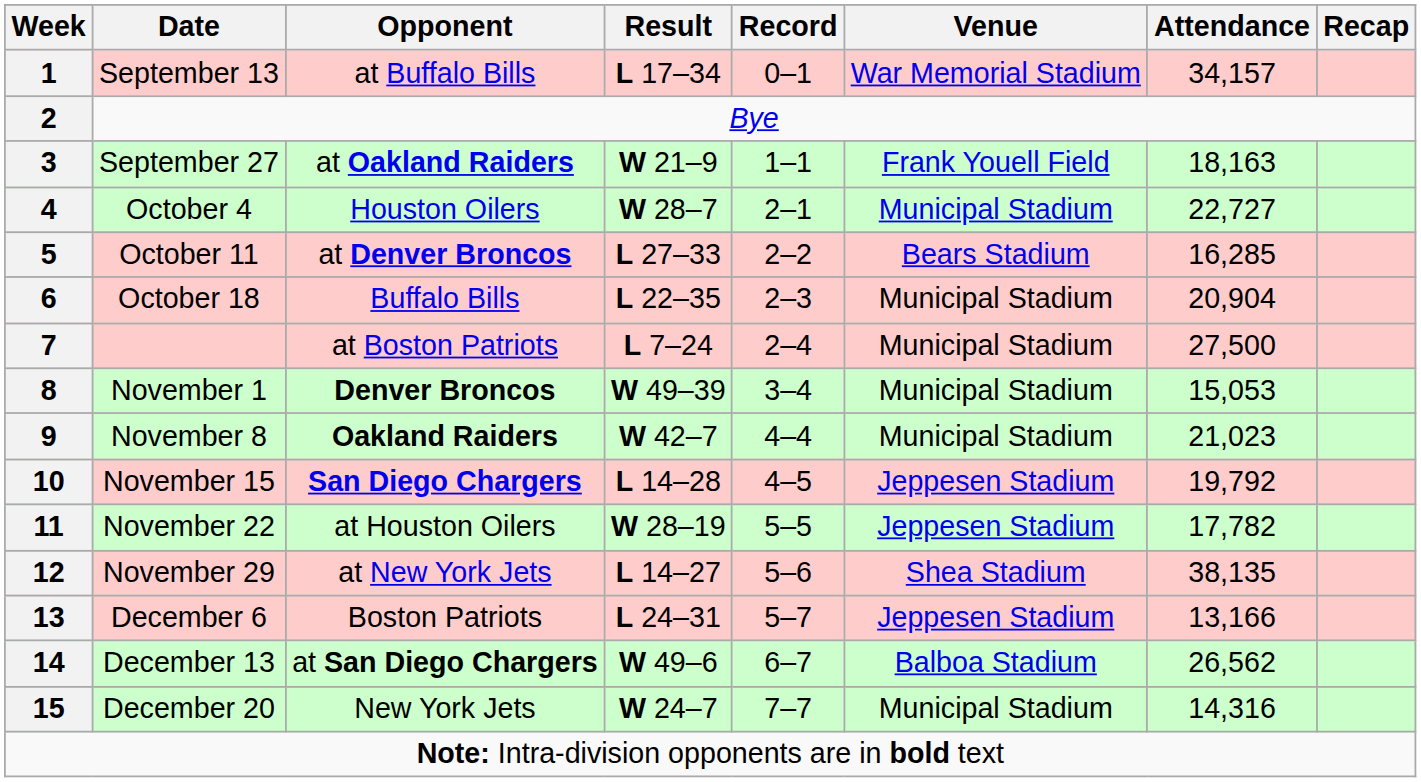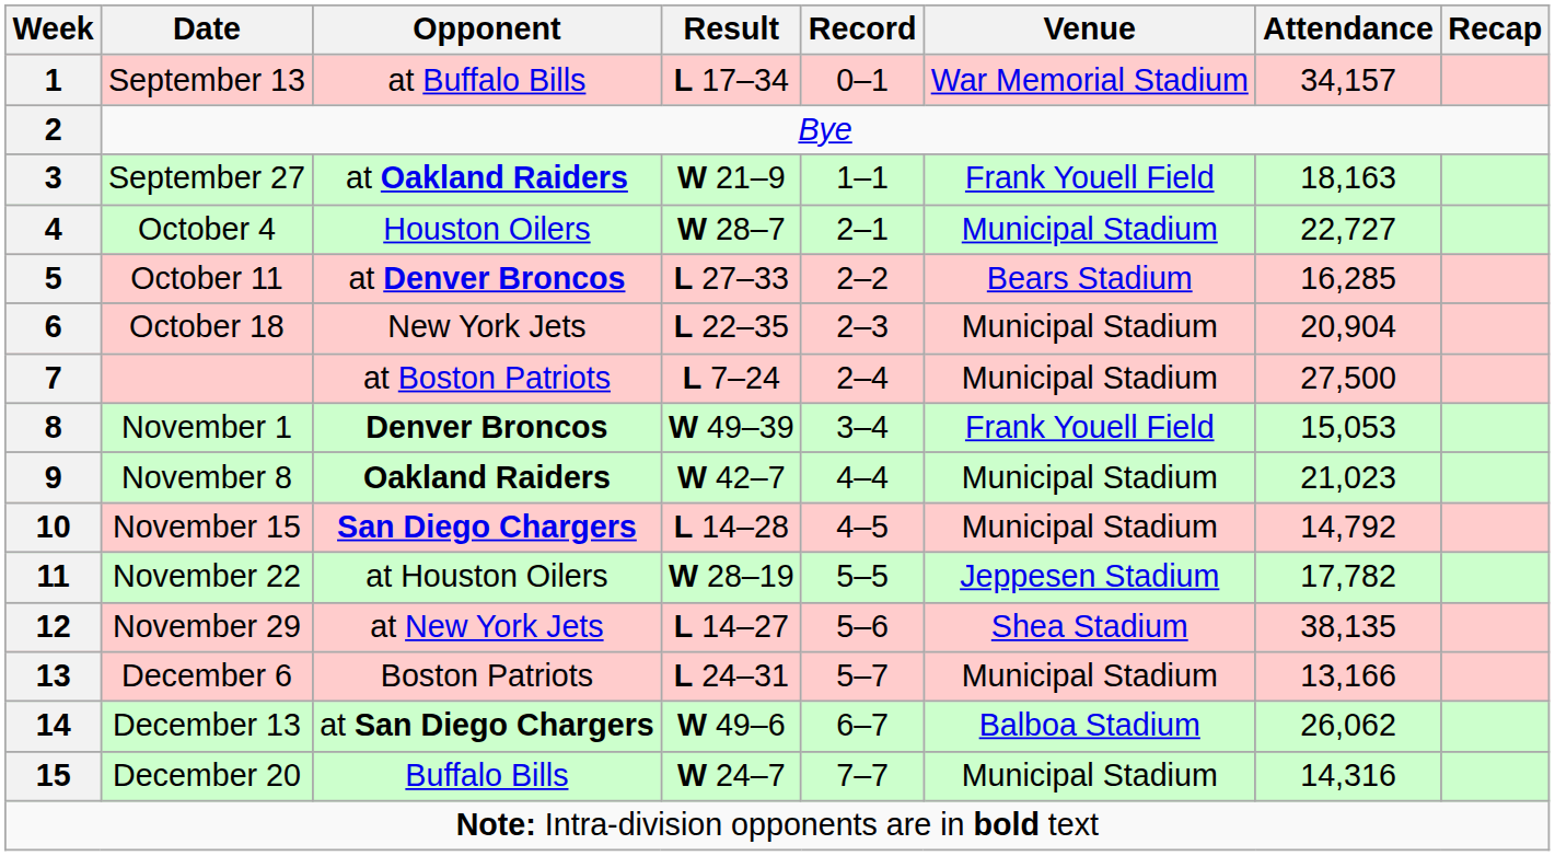6 | Opponent: Buffalo Bills -> New York Jets
8 | Venue: Municipal Stadium -> Frank Youell Field
10 | Venue: Jeppesen Stadium -> Municipal Stadium
10 | Attendance: 19,792 -> 14,792
13 | Venue: Jeppesen Stadium -> Municipal Stadium
14 | Attendance: 26,562 -> 26,062
15 | Opponent: New York Jets -> Buffalo Bills
